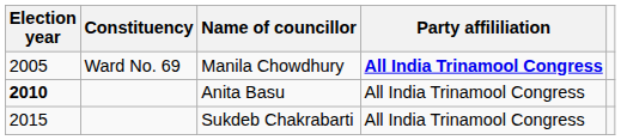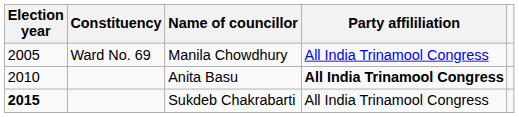Manila Chowdhury | Party affililiation: bold -> normal
Anita Basu | Election year: bold -> normal
Anita Basu | Party affililiation: normal -> bold
Sukdeb Chakrabarti | Election year: normal -> bold
